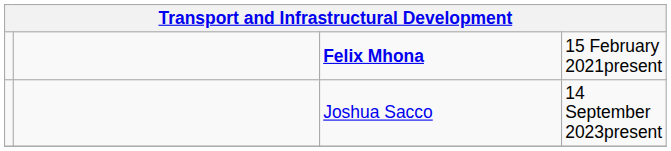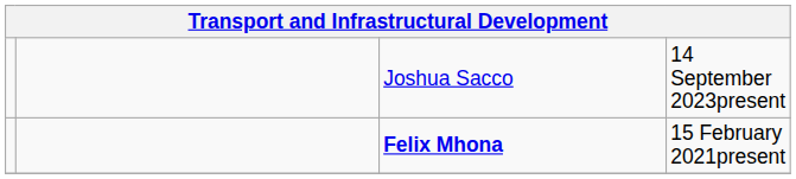rows swapped: Felix Mhona <-> Joshua Sacco
